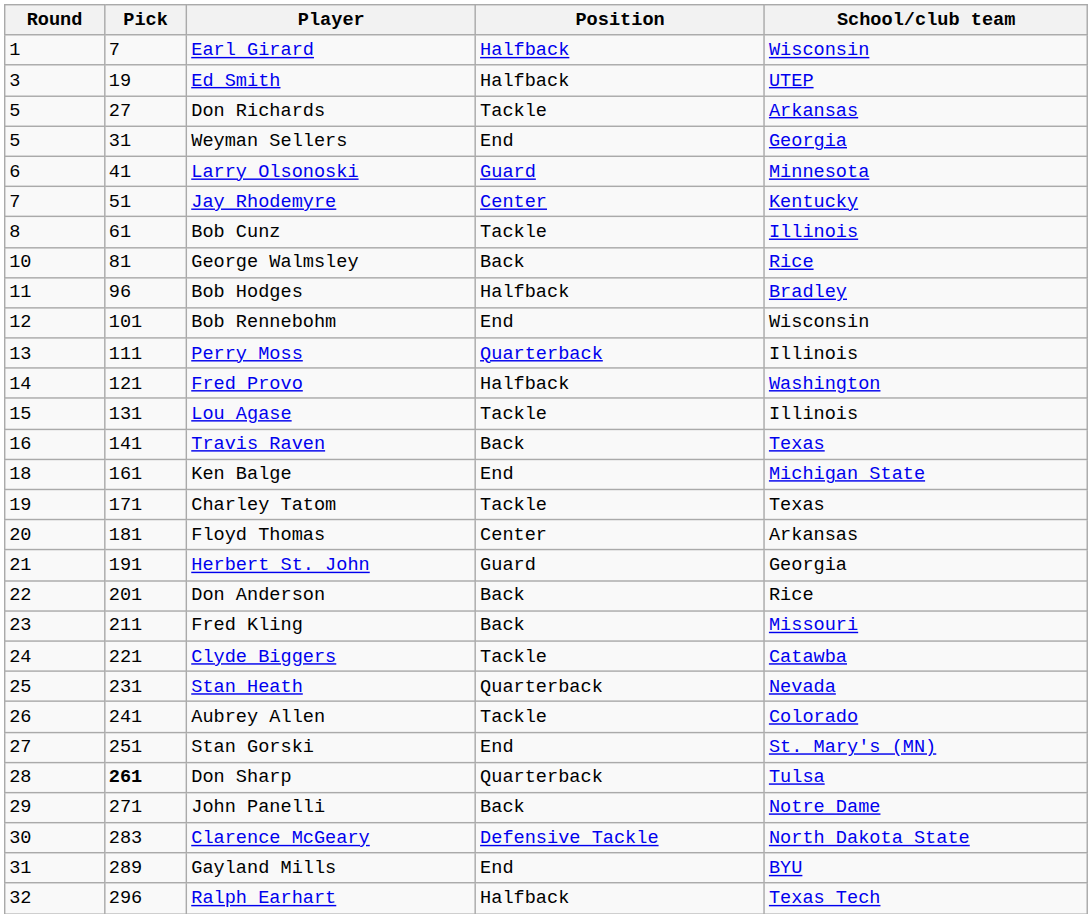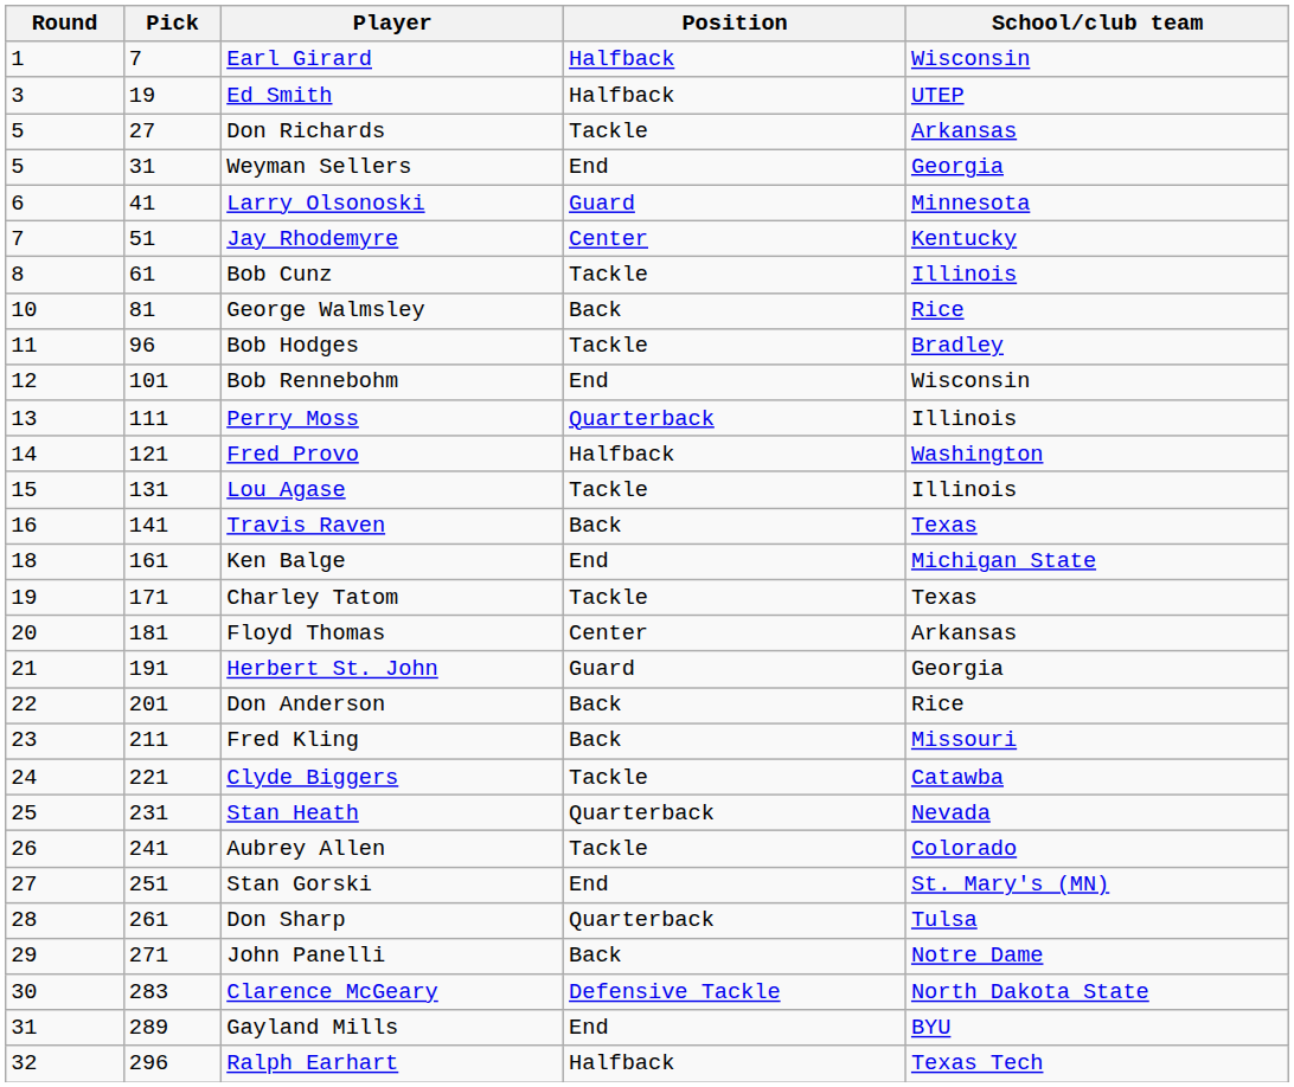Bob Hodges | Position: Halfback -> Tackle
Don Sharp | Pick: bold -> normal
